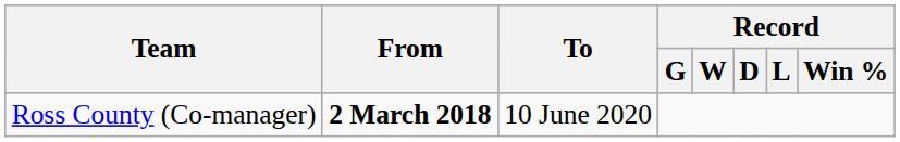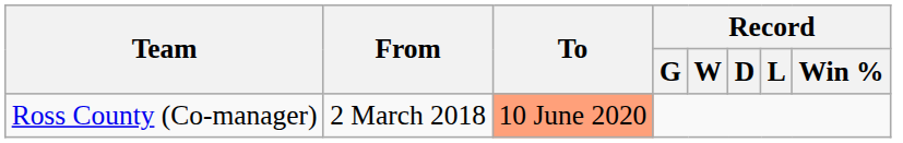Ross County (Co-manager) | From: bold -> normal
Ross County (Co-manager) | To: no background -> lightsalmon background
